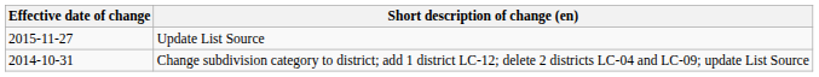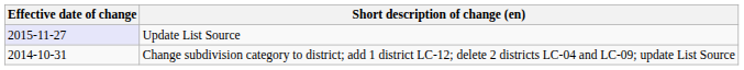Update List Source | Effective date of change: no background -> lavender background
